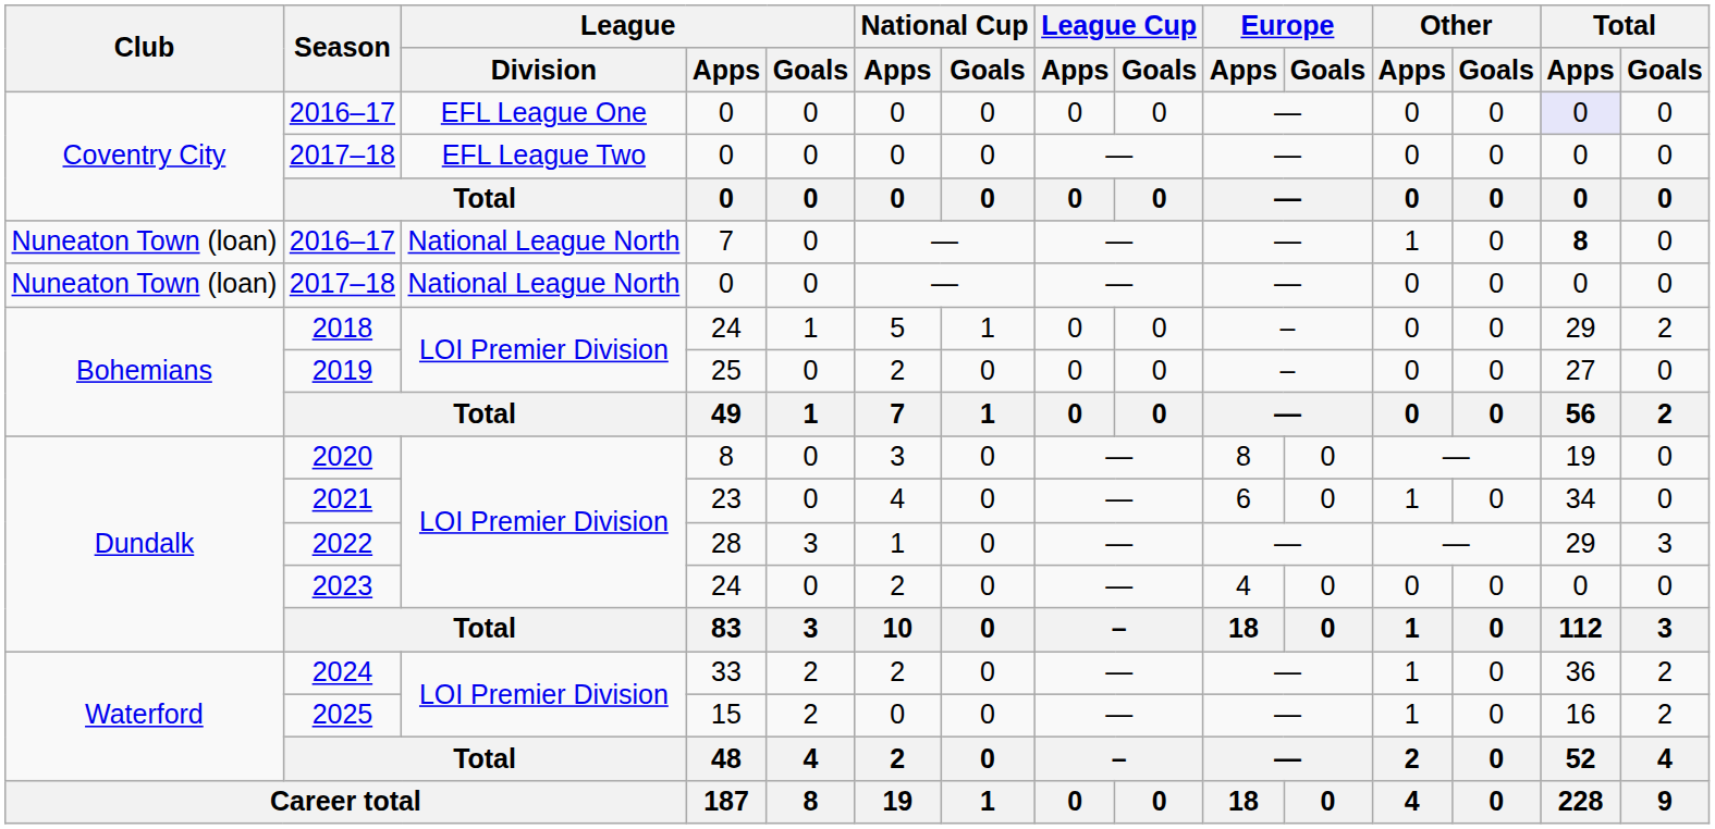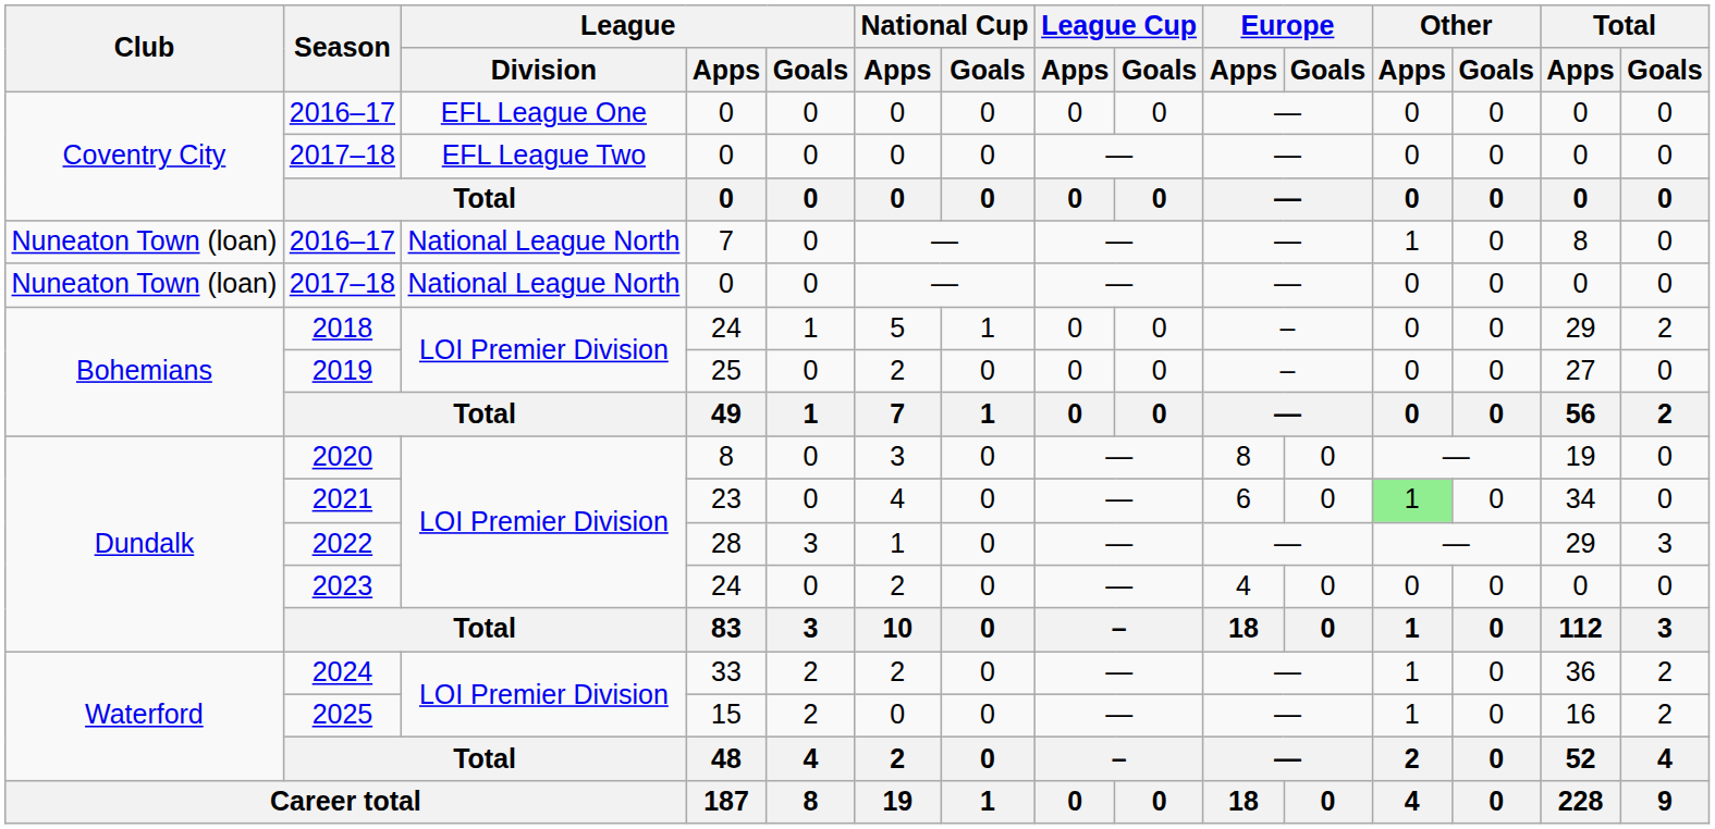Coventry City / 2016–17 | Total / Apps: lavender background -> no background
Nuneaton Town (loan) / 2016–17 | Total / Apps: bold -> normal
2021 | Other / Apps: no background -> lightgreen background
